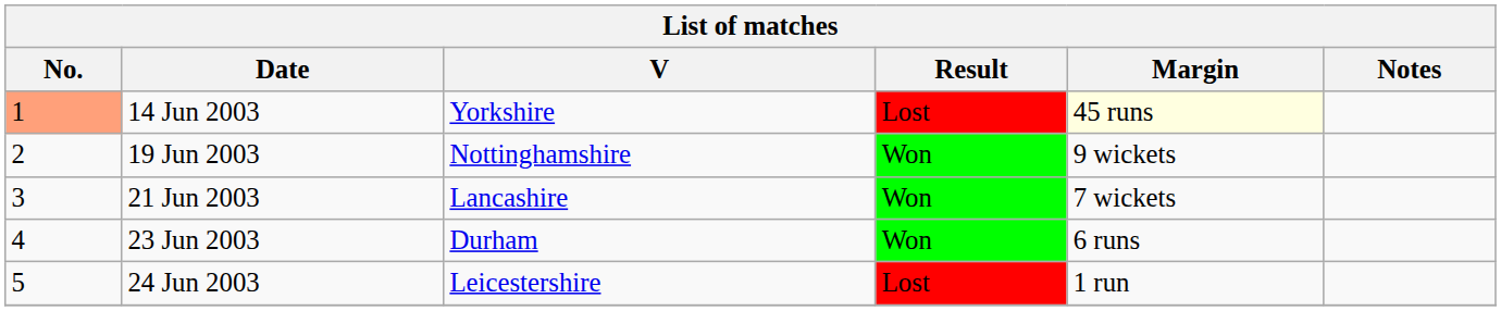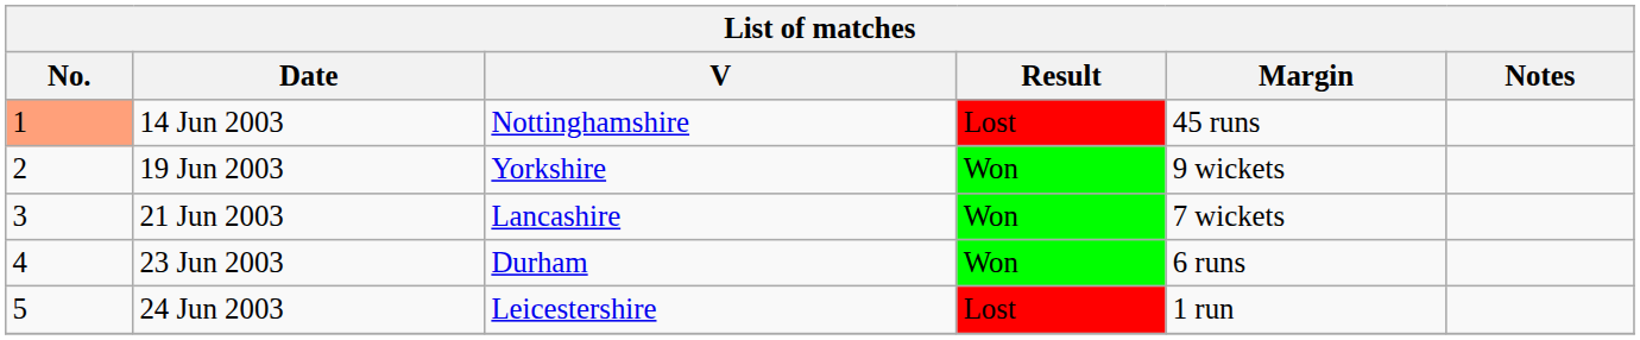14 Jun 2003 | V: Yorkshire -> Nottinghamshire
14 Jun 2003 | Margin: lightyellow background -> no background
19 Jun 2003 | V: Nottinghamshire -> Yorkshire
